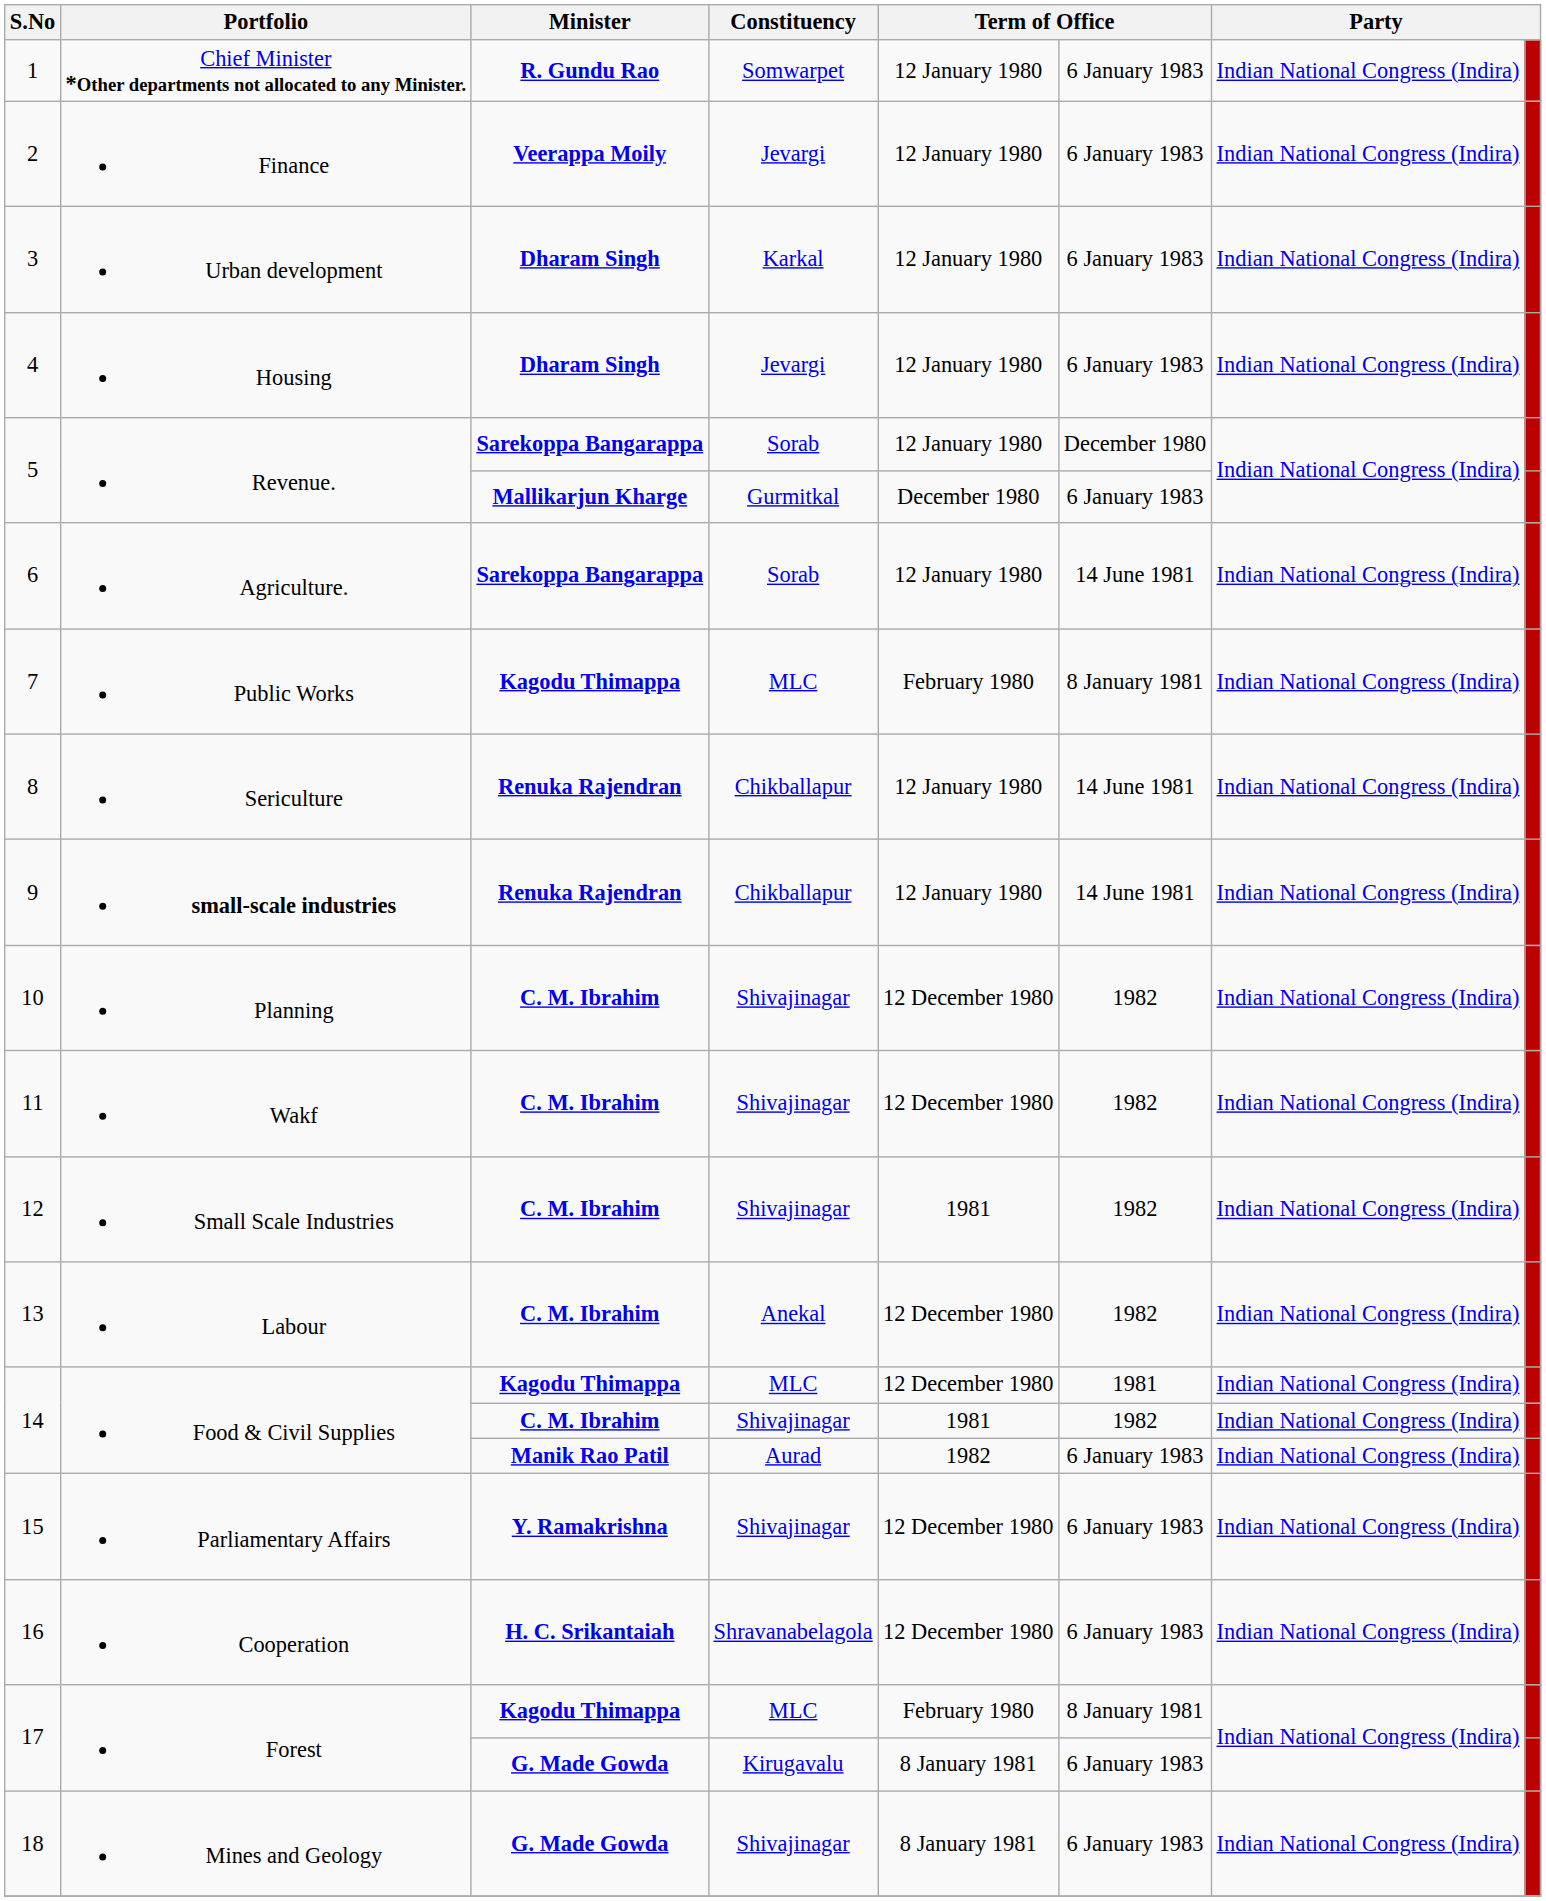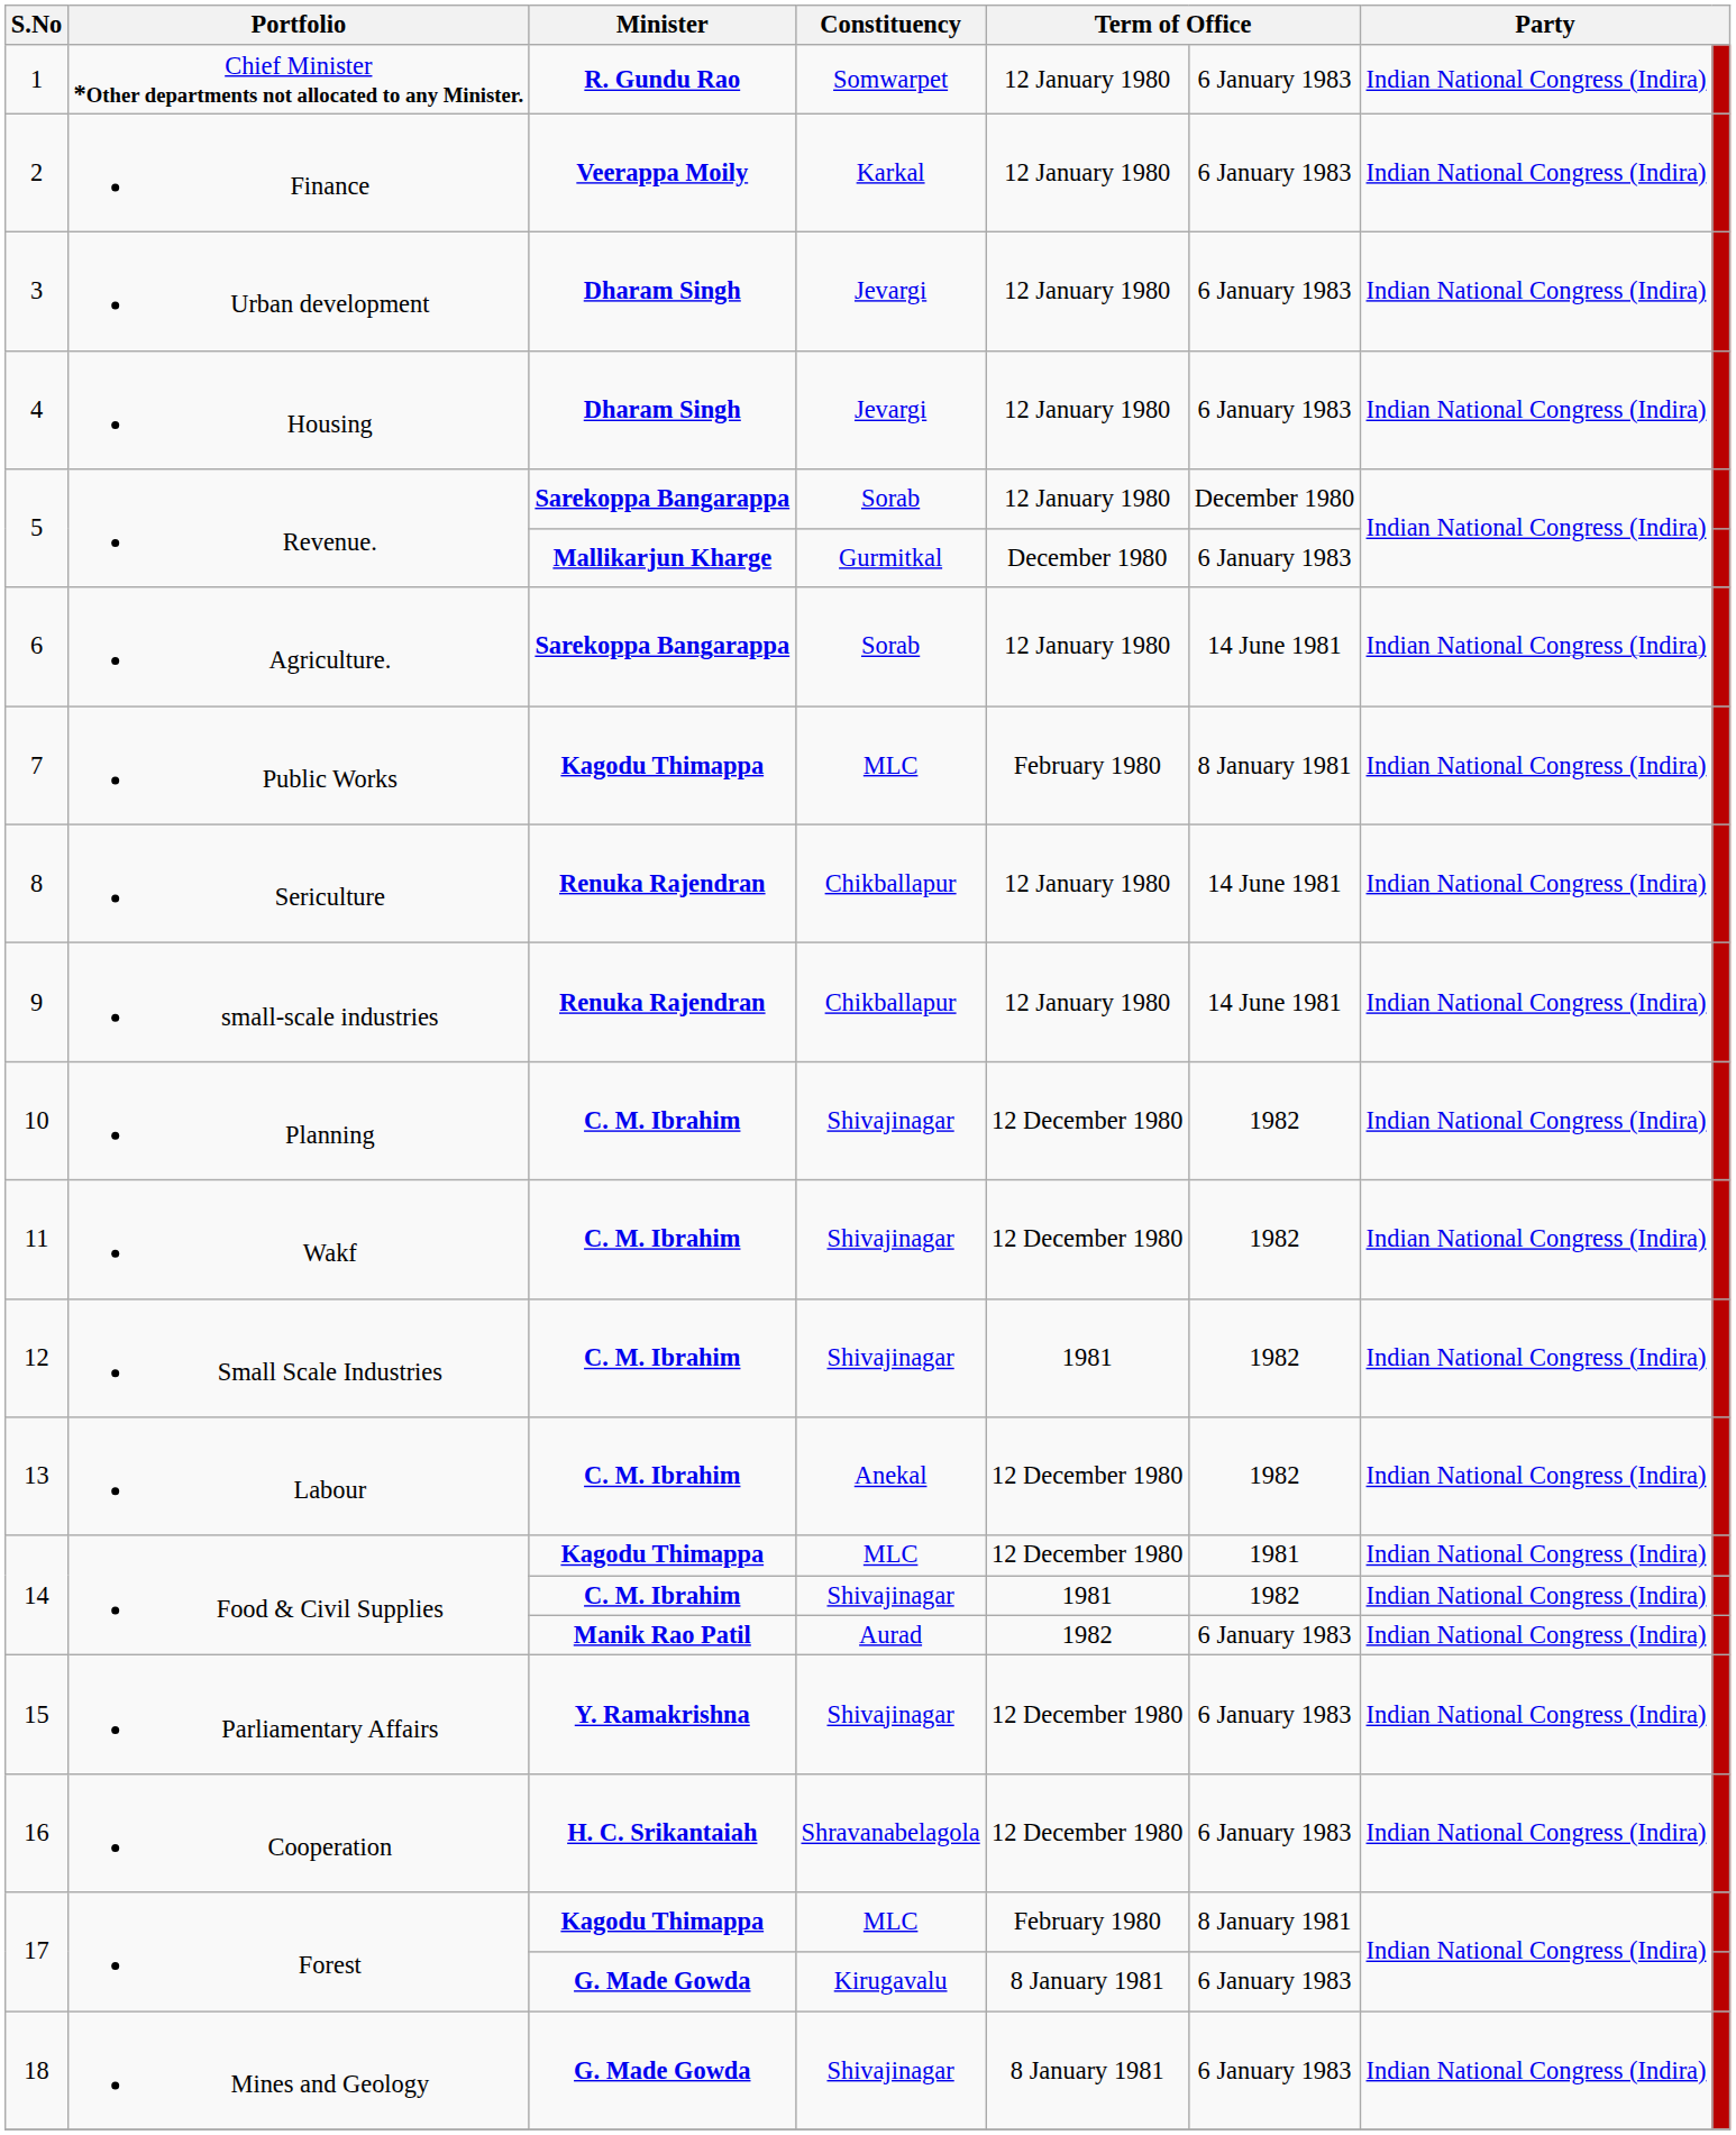2 | Constituency: Jevargi -> Karkal
3 | Constituency: Karkal -> Jevargi
9 | Portfolio: bold -> normal
